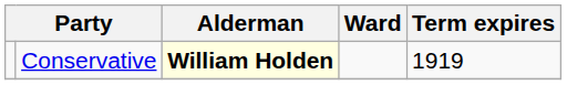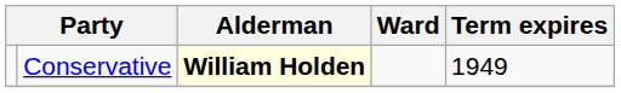Conservative | Term expires: 1919 -> 1949
